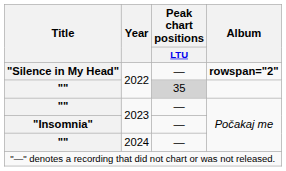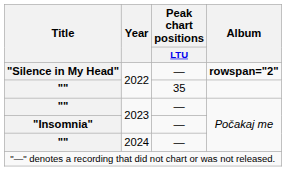"" / 2022 | Peak chart positions / LTU: lightgrey background -> no background
